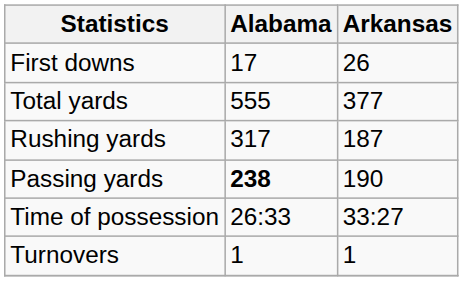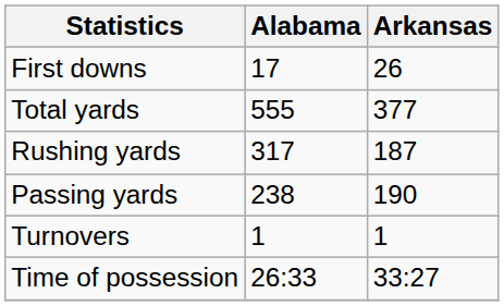Passing yards | Alabama: bold -> normal
rows swapped: Turnovers <-> Time of possession
